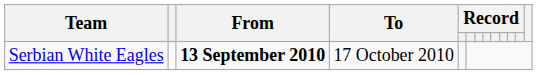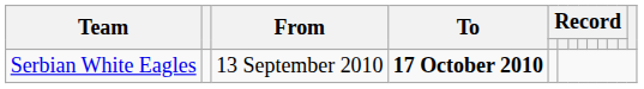Serbian White Eagles | From: bold -> normal
Serbian White Eagles | To: normal -> bold
